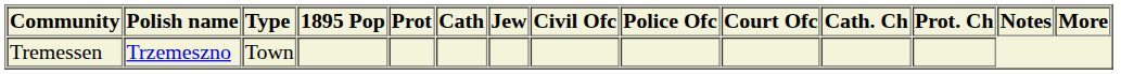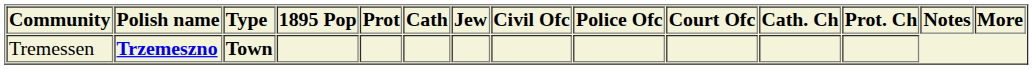Tremessen | Polish name: normal -> bold
Tremessen | Type: normal -> bold
